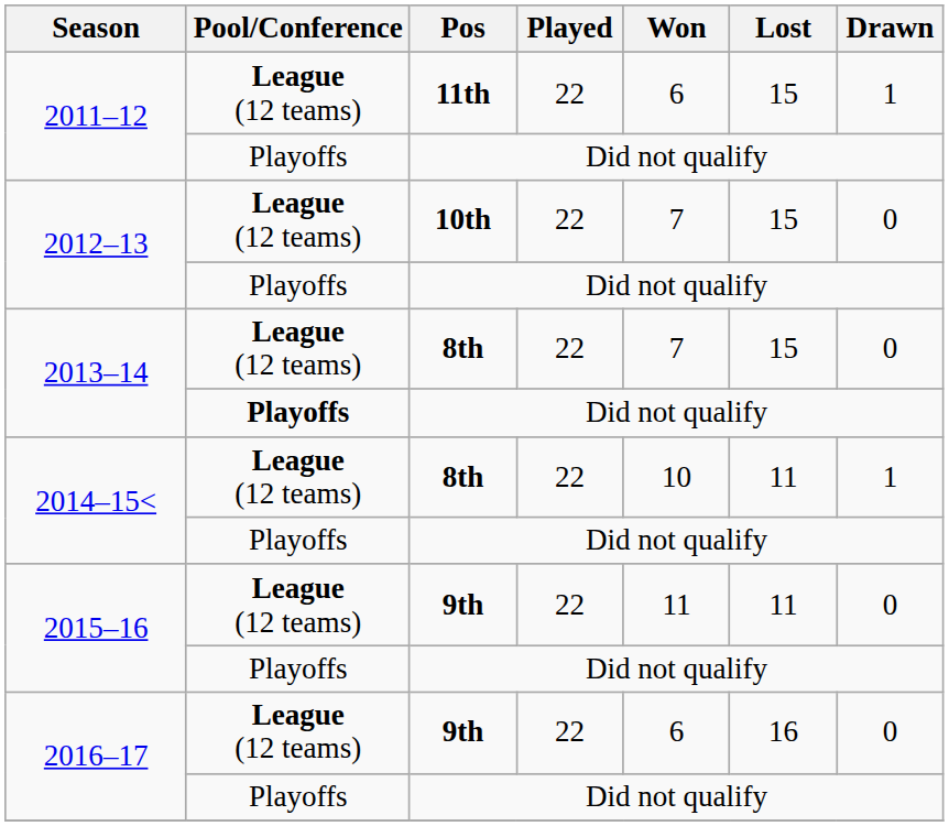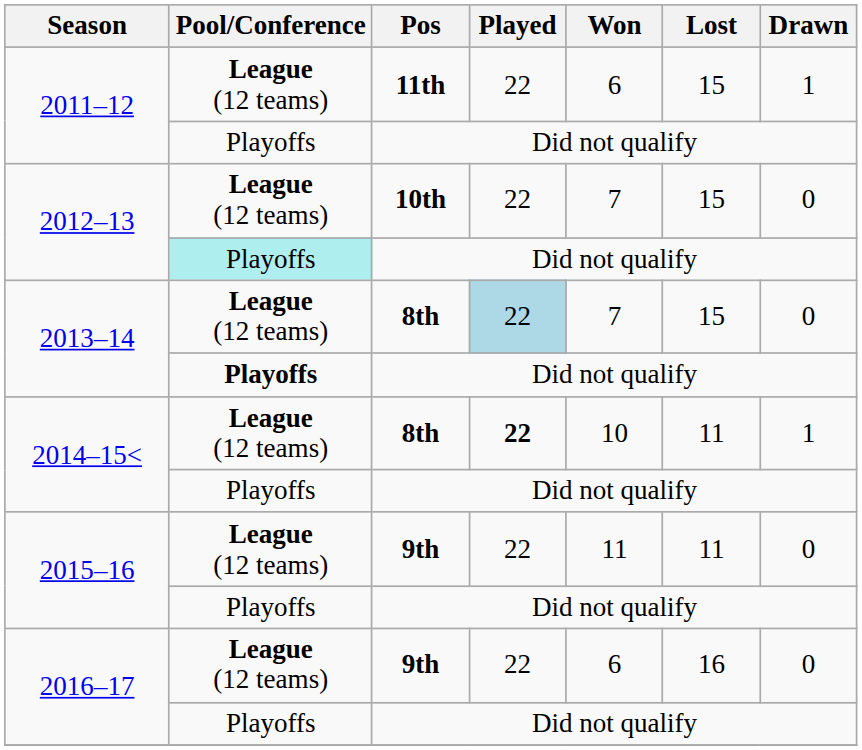2012–13 / Did not qualify | Pool/Conference: no background -> paleturquoise background
2013–14 / 8th | Played: no background -> lightblue background
2014–15< / 8th | Played: normal -> bold
